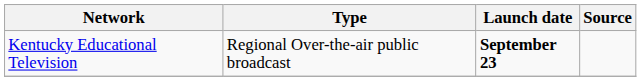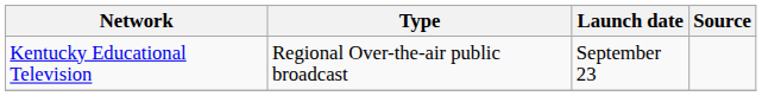Kentucky Educational Television | Launch date: bold -> normal
